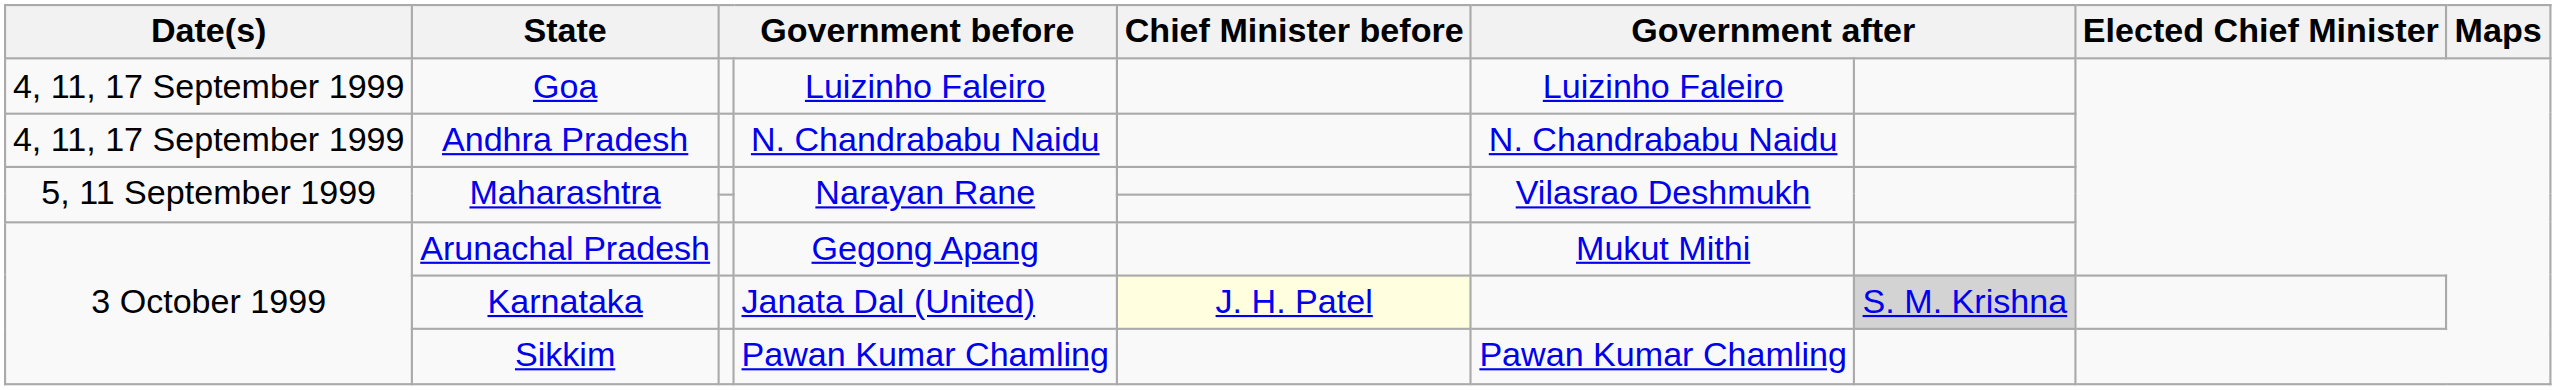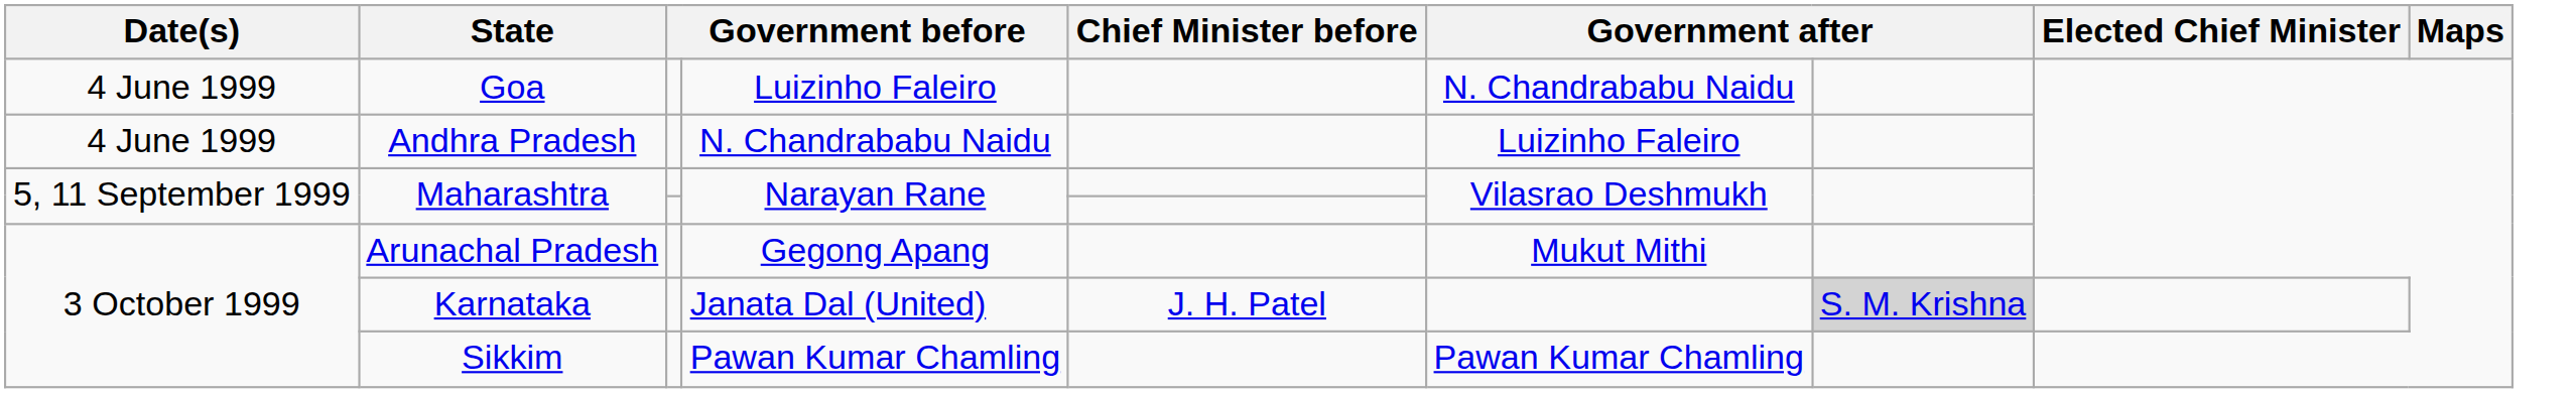Goa | Date(s): 4, 11, 17 September 1999 -> 4 June 1999
Goa | column 6: Luizinho Faleiro -> N. Chandrababu Naidu
Andhra Pradesh | Date(s): 4, 11, 17 September 1999 -> 4 June 1999
Andhra Pradesh | column 6: N. Chandrababu Naidu -> Luizinho Faleiro
Karnataka | Chief Minister before: lightyellow background -> no background
